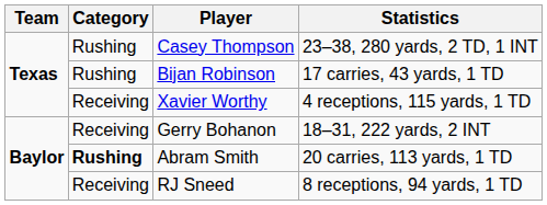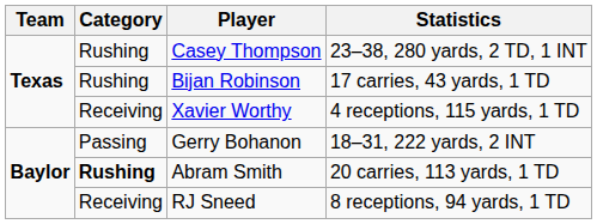Gerry Bohanon | Category: Receiving -> Passing
